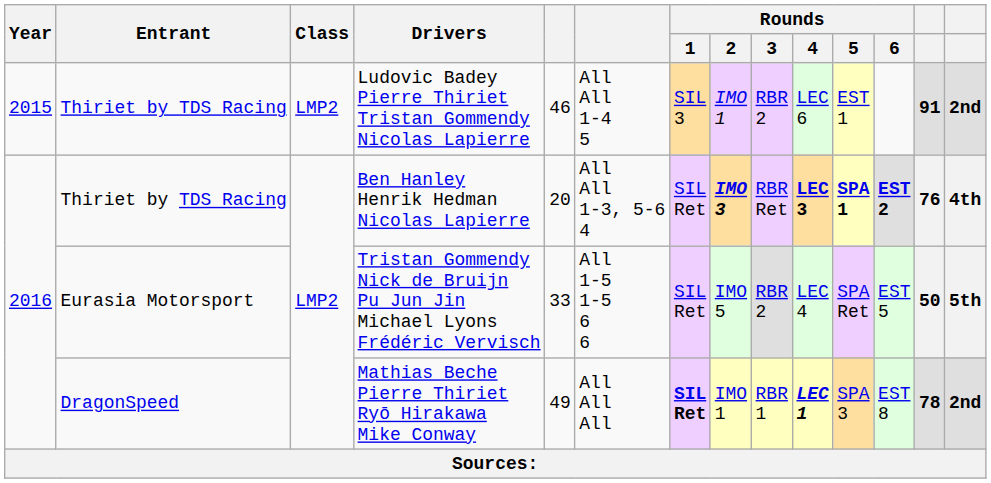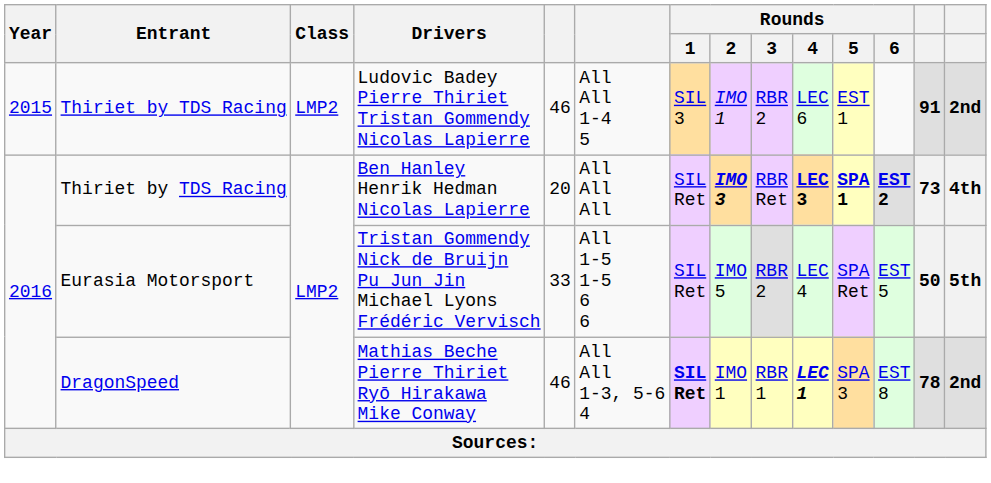Ben Hanley Henrik Hedman Nicolas Lapierre | column 6: All All 1-3, 5-6 4 -> All All All
Ben Hanley Henrik Hedman Nicolas Lapierre | column 13: 76 -> 73
Mathias Beche Pierre Thiriet Ryō Hirakawa Mike Conway | column 5: 49 -> 46
Mathias Beche Pierre Thiriet Ryō Hirakawa Mike Conway | column 6: All All All -> All All 1-3, 5-6 4
